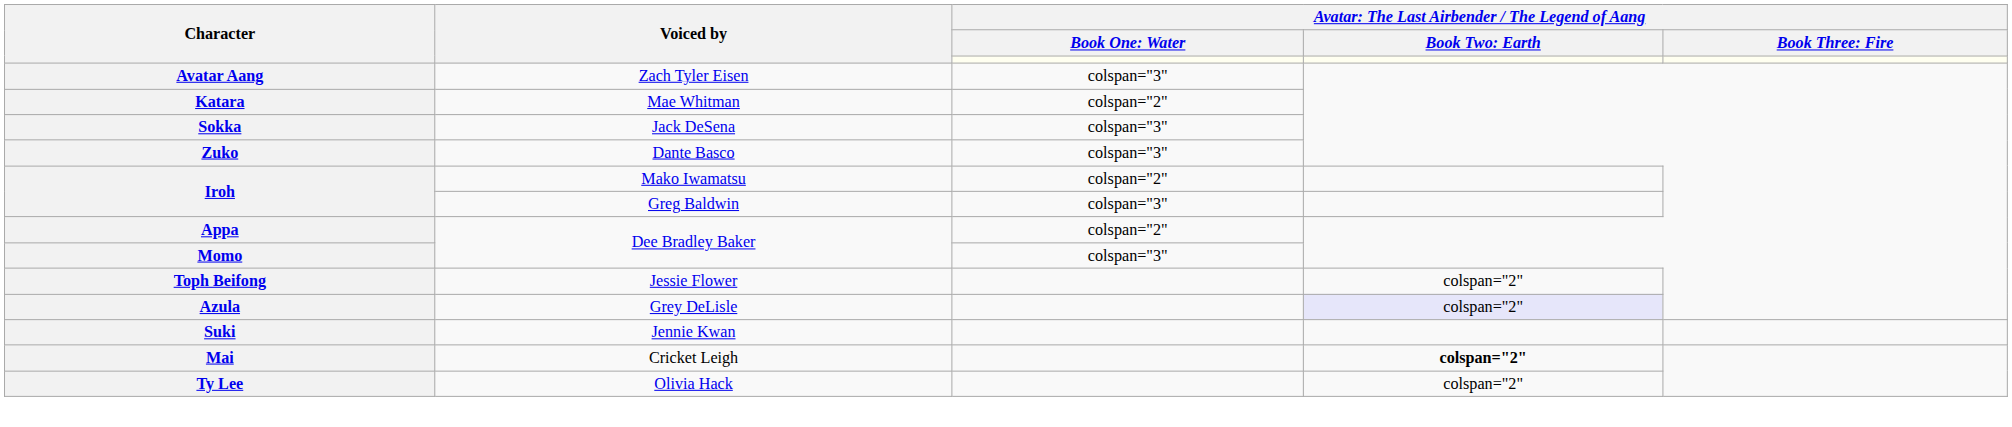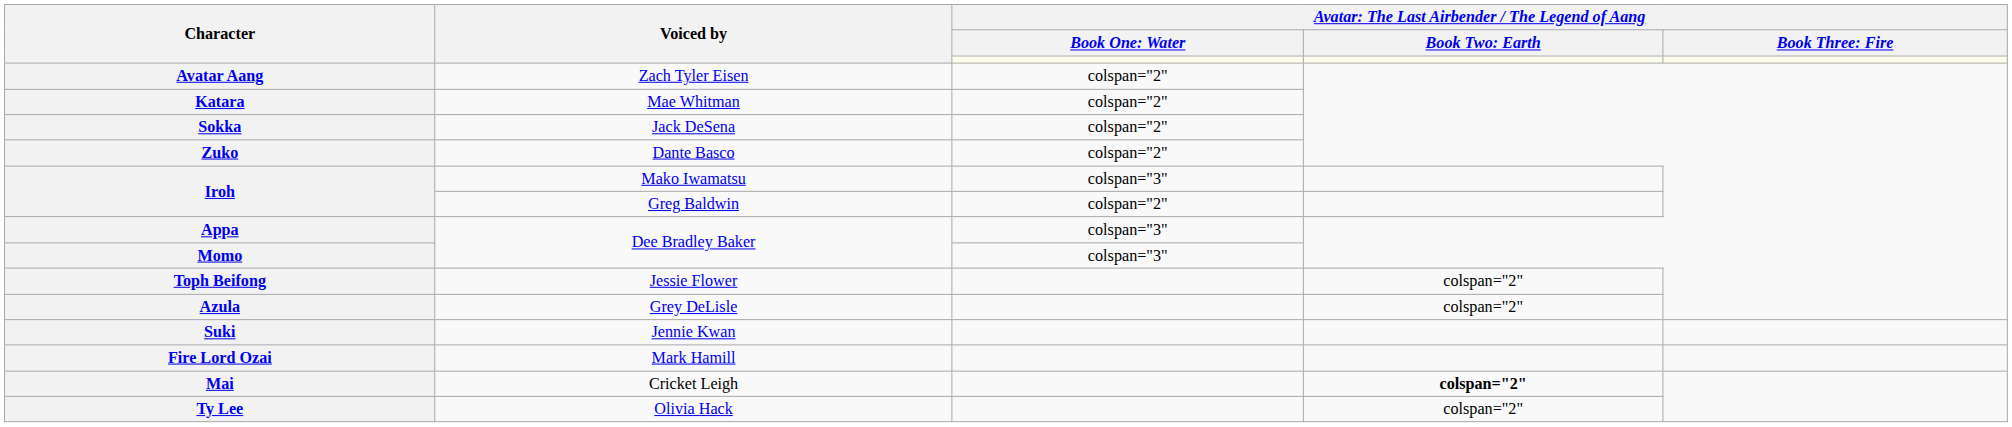Avatar Aang | column 3: colspan="3" -> colspan="2"
Sokka | column 3: colspan="3" -> colspan="2"
Zuko | column 3: colspan="3" -> colspan="2"
Iroh / Mako Iwamatsu | column 3: colspan="2" -> colspan="3"
Iroh / Greg Baldwin | column 3: colspan="3" -> colspan="2"
Appa | column 3: colspan="2" -> colspan="3"
Azula | column 4: lavender background -> no background
+ row: Fire Lord Ozai | Mark Hamill
